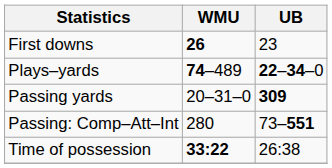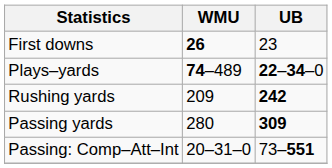+ row: Rushing yards | 209 | 242
Passing yards | WMU: 20–31–0 -> 280
Passing: Comp–Att–Int | WMU: 280 -> 20–31–0
- row: Time of possession | 33:22 | 26:38
